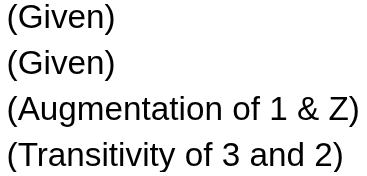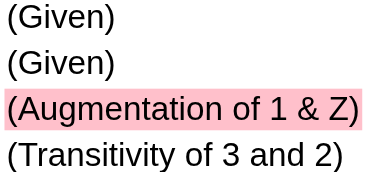row 3 | column 1: no background -> pink background
